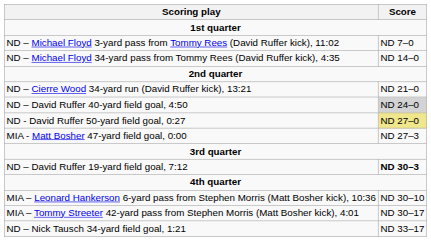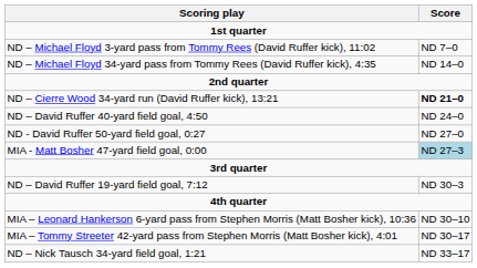ND – Cierre Wood 34-yard run (David Ruffer kick), 13:21 | Score: normal -> bold
ND – David Ruffer 40-yard field goal, 4:50 | Score: lightgrey background -> no background
ND - David Ruffer 50-yard field goal, 0:27 | Score: khaki background -> no background
MIA - Matt Bosher 47-yard field goal, 0:00 | Score: no background -> lightblue background
ND – David Ruffer 19-yard field goal, 7:12 | Score: bold -> normal
